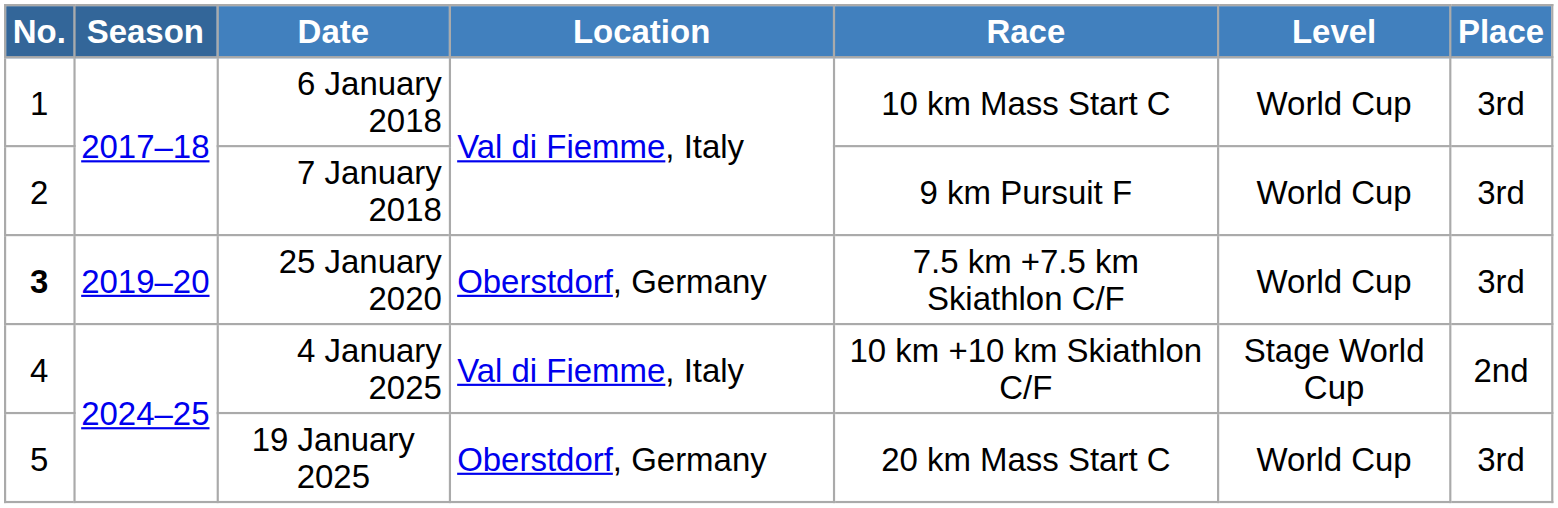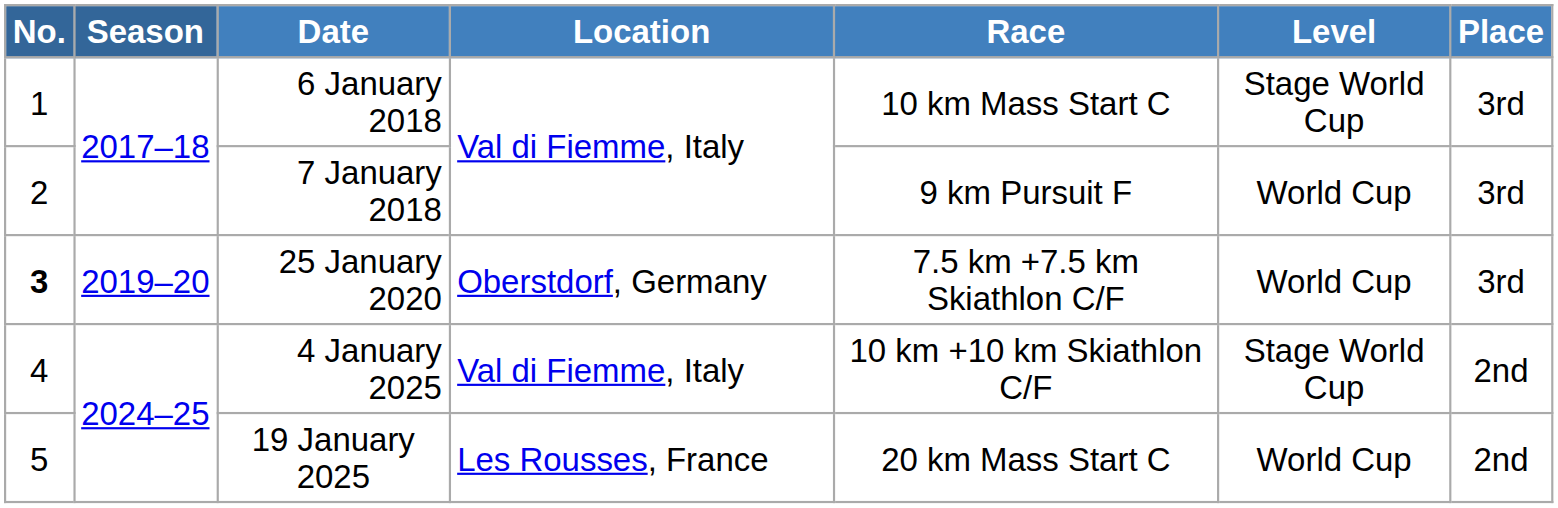6 January 2018 | Level: World Cup -> Stage World Cup
19 January 2025 | Location: Oberstdorf, Germany -> Les Rousses, France
19 January 2025 | Place: 3rd -> 2nd
